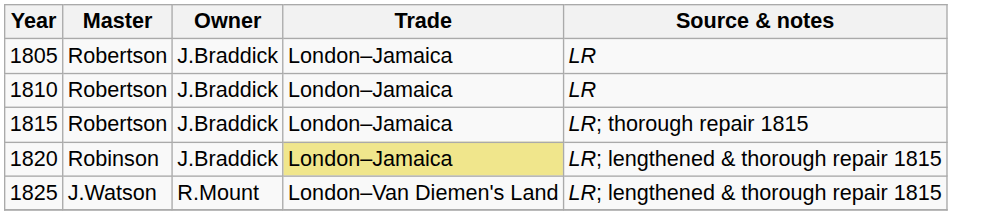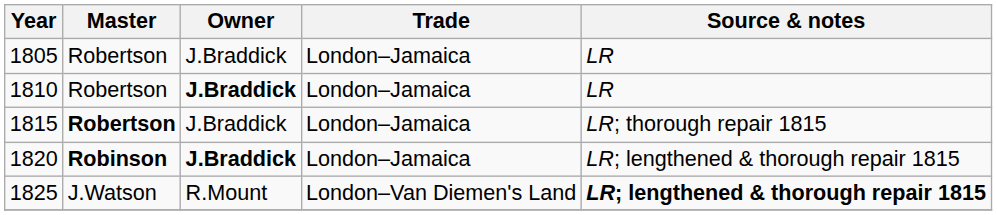1810 | Owner: normal -> bold
1815 | Master: normal -> bold
1820 | Master: normal -> bold
1820 | Owner: normal -> bold
1820 | Trade: khaki background -> no background
1825 | Source & notes: normal -> bold
